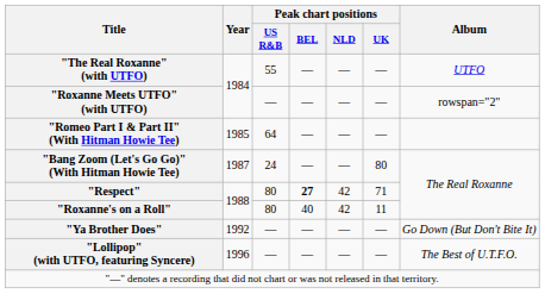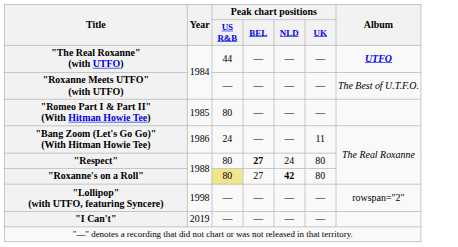"The Real Roxanne" (with UTFO) | Peak chart positions / US R&B: 55 -> 44
"The Real Roxanne" (with UTFO) | Album: normal -> bold
"Roxanne Meets UTFO" (with UTFO) | Album: rowspan="2" -> The Best of U.T.F.O.
"Romeo Part I & Part II" (With Hitman Howie Tee) | Peak chart positions / US R&B: 64 -> 80
"Bang Zoom (Let's Go Go)" (With Hitman Howie Tee) | Year: 1987 -> 1986
"Bang Zoom (Let's Go Go)" (With Hitman Howie Tee) | Peak chart positions / UK: 80 -> 11
"Respect" | Peak chart positions / NLD: 42 -> 24
"Respect" | Peak chart positions / UK: 71 -> 80
"Roxanne's on a Roll" | Peak chart positions / US R&B: no background -> khaki background
"Roxanne's on a Roll" | Peak chart positions / BEL: 40 -> 27
"Roxanne's on a Roll" | Peak chart positions / NLD: normal -> bold
"Roxanne's on a Roll" | Peak chart positions / UK: 11 -> 80
- row: "Ya Brother Does" | 1992 | — | — | — | — | Go Down (But Don't Bite It)
"Lollipop" (with UTFO, featuring Syncere) | Year: 1996 -> 1998
"Lollipop" (with UTFO, featuring Syncere) | Album: The Best of U.T.F.O. -> rowspan="2"
+ row: "I Can't" | 2019 | — | — | — | —
